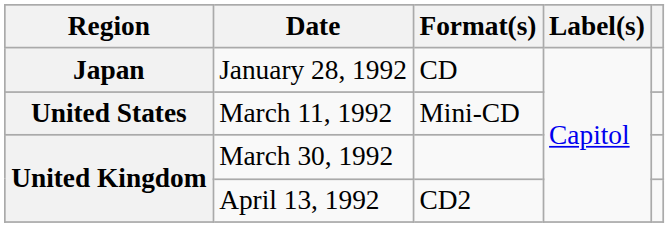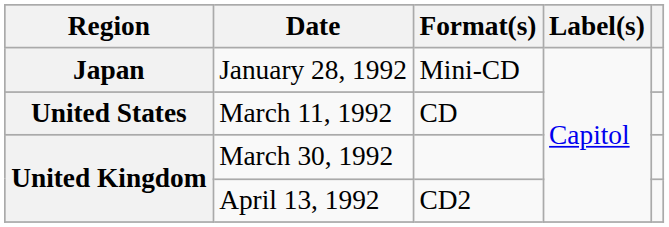January 28, 1992 | Format(s): CD -> Mini-CD
March 11, 1992 | Format(s): Mini-CD -> CD
